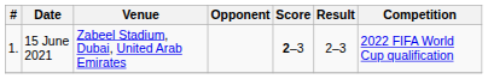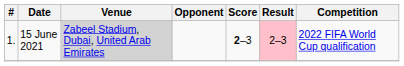15 June 2021 | Venue: no background -> lightgrey background
15 June 2021 | Result: no background -> pink background
